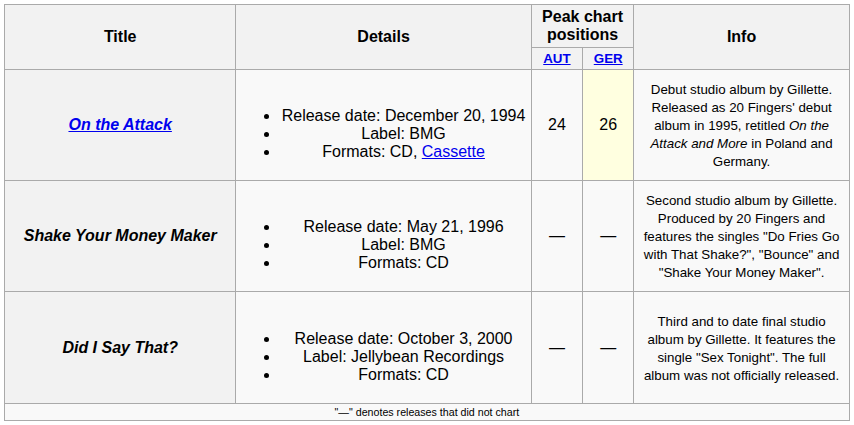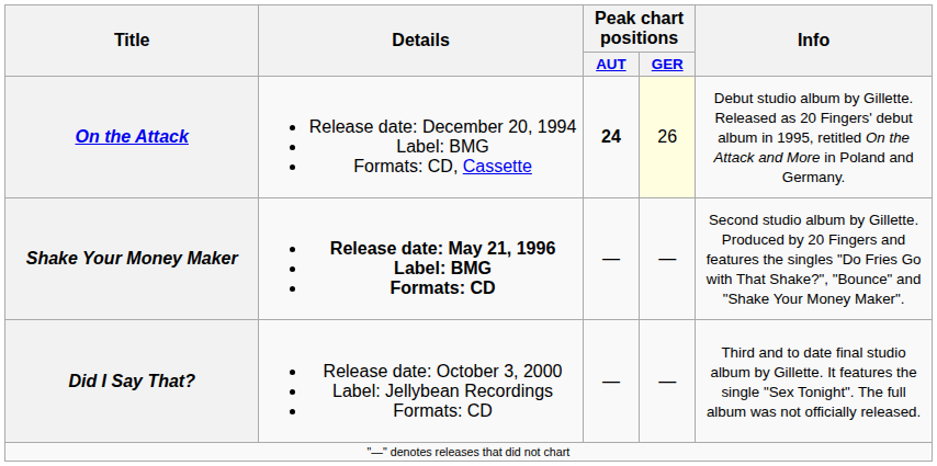On the Attack | Peak chart positions / AUT: normal -> bold
Shake Your Money Maker | Details: normal -> bold
